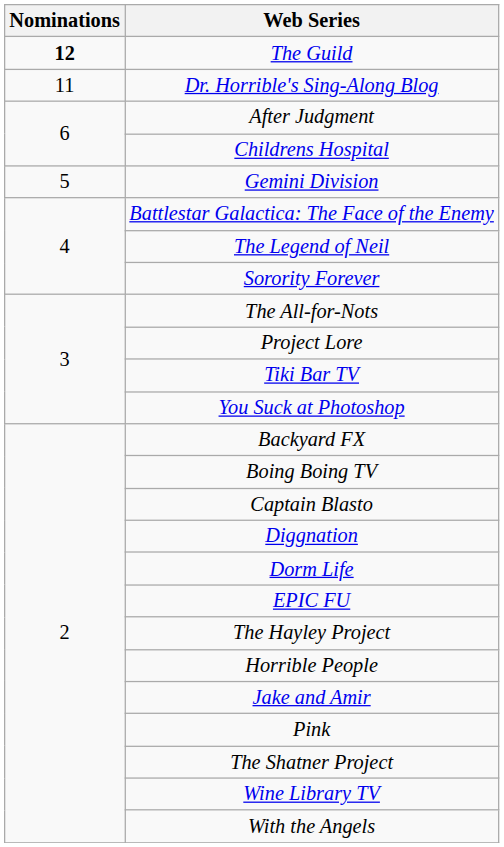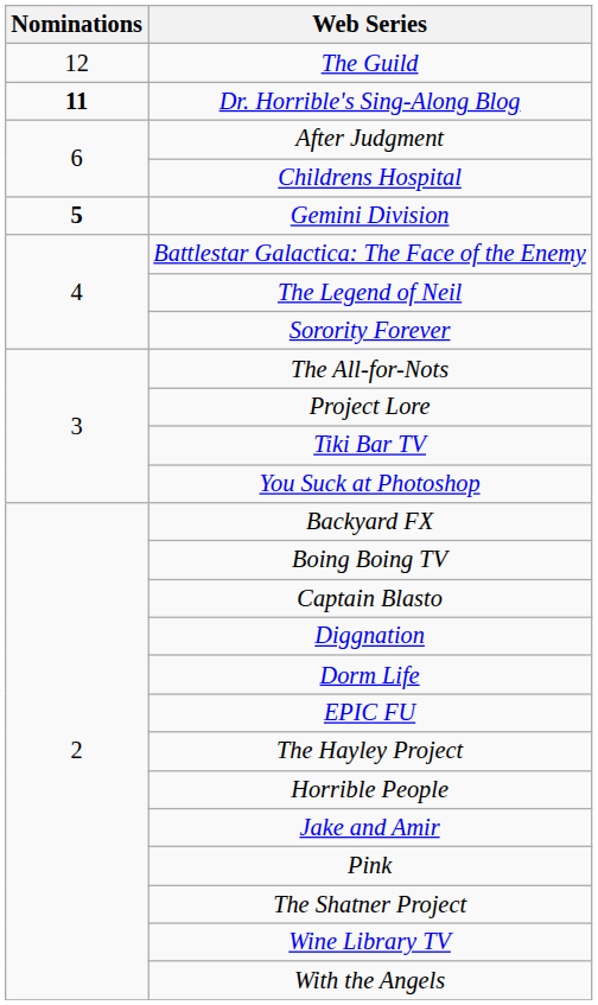The Guild | Nominations: bold -> normal
Dr. Horrible's Sing-Along Blog | Nominations: normal -> bold
Gemini Division | Nominations: normal -> bold
